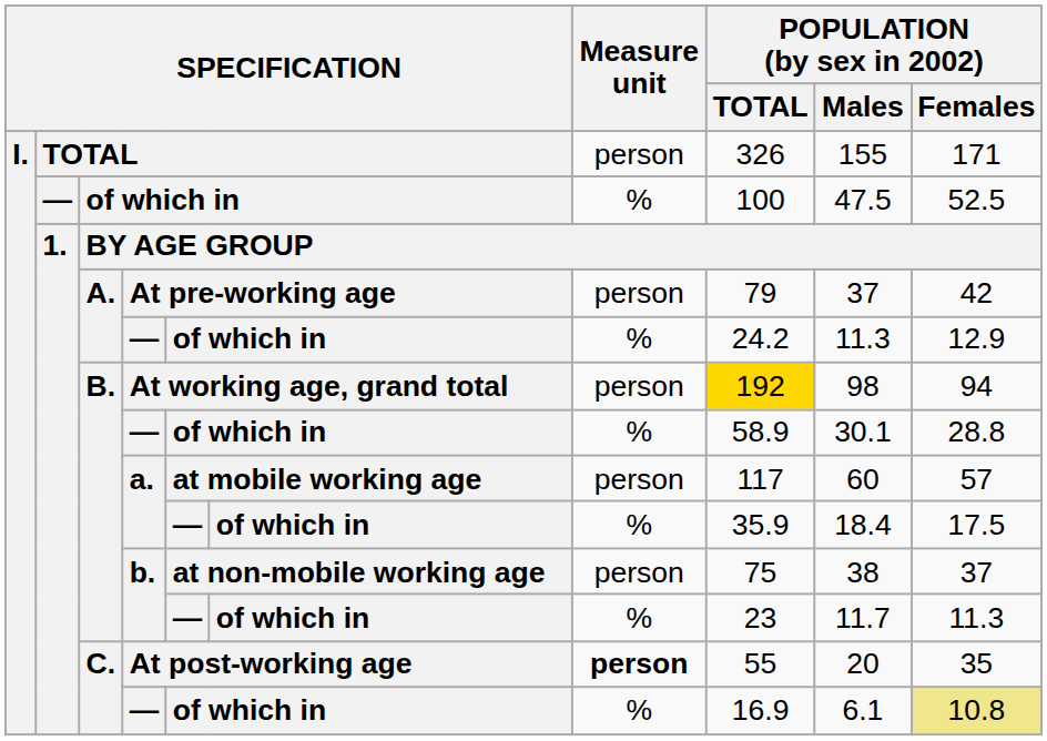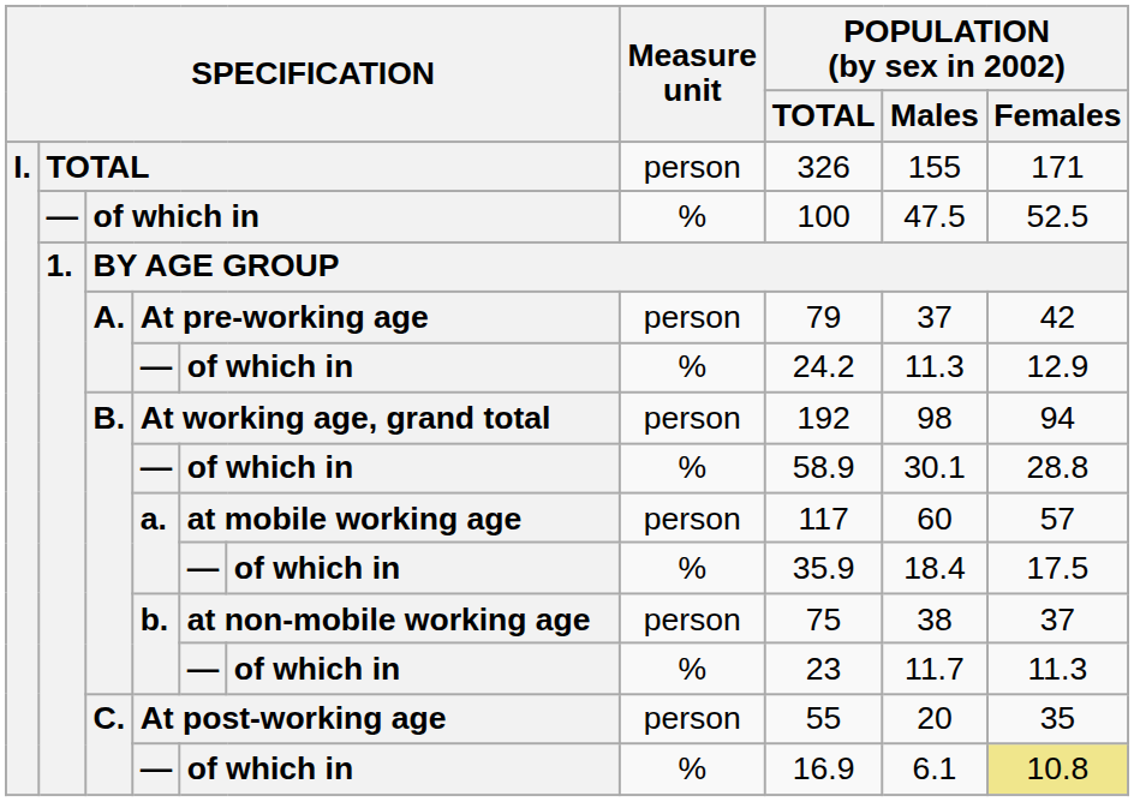At working age, grand total | POPULATION (by sex in 2002) / TOTAL: gold background -> no background
At post-working age | Measure unit: bold -> normal
